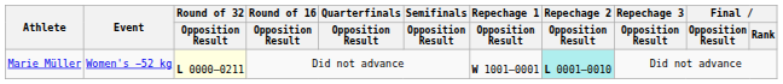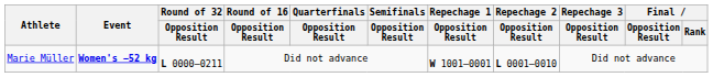Marie Müller | Event: normal -> bold
Marie Müller | Round of 32 / Opposition Result: lightyellow background -> no background
Marie Müller | Repechage 2 / Opposition Result: paleturquoise background -> no background
